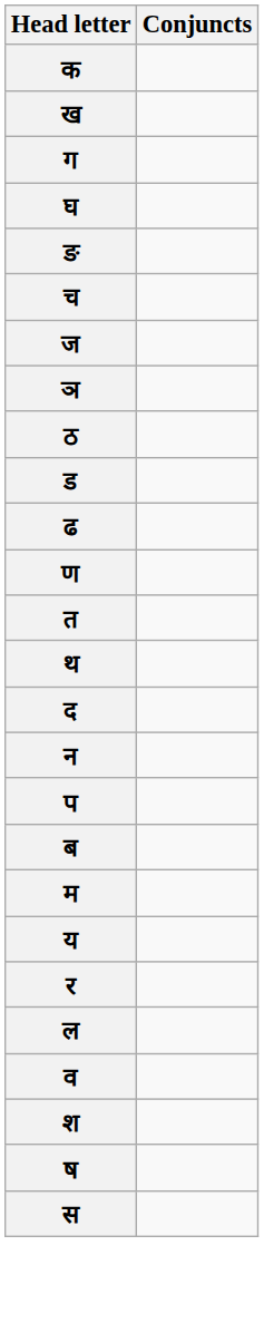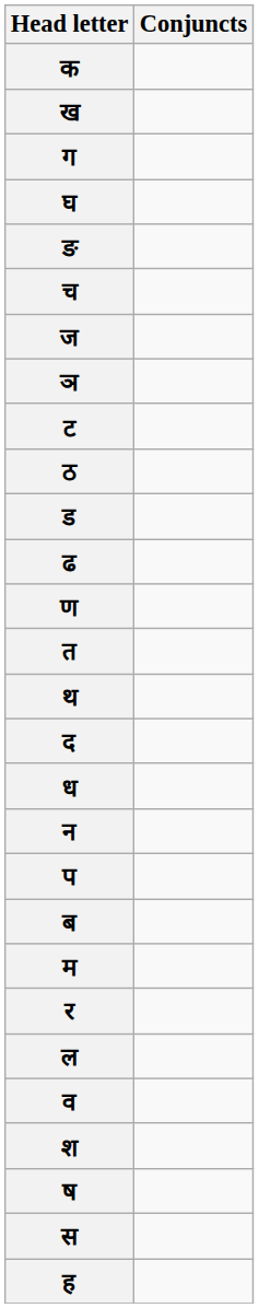+ row: ट
+ row: ध
- row: य
+ row: ह
